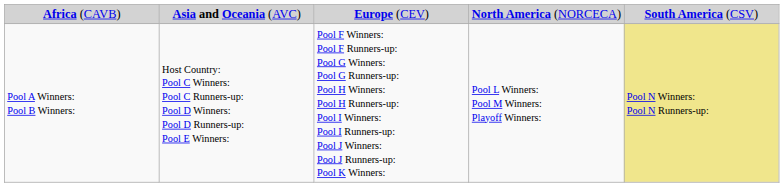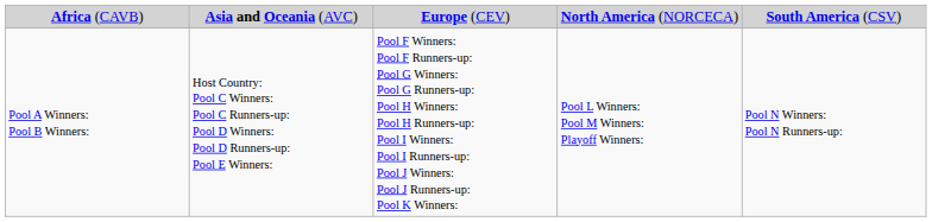Pool A Winners: Pool B Winners: | column 5: khaki background -> no background
